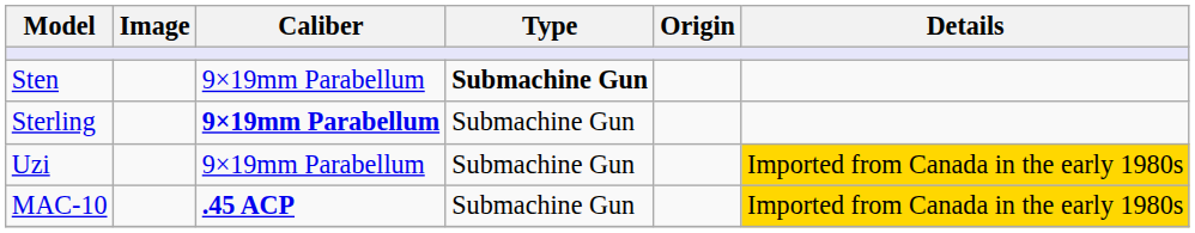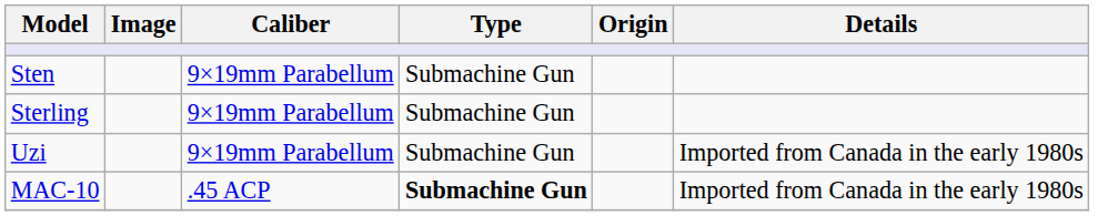Sten | Type: bold -> normal
Sterling | Caliber: bold -> normal
Uzi | Details: gold background -> no background
MAC-10 | Caliber: bold -> normal
MAC-10 | Type: normal -> bold
MAC-10 | Details: gold background -> no background
